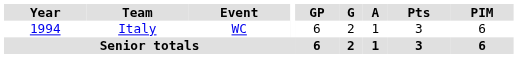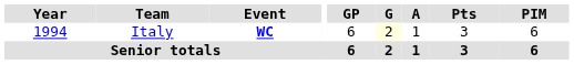Italy | Event: normal -> bold
Italy | G: no background -> lightyellow background
